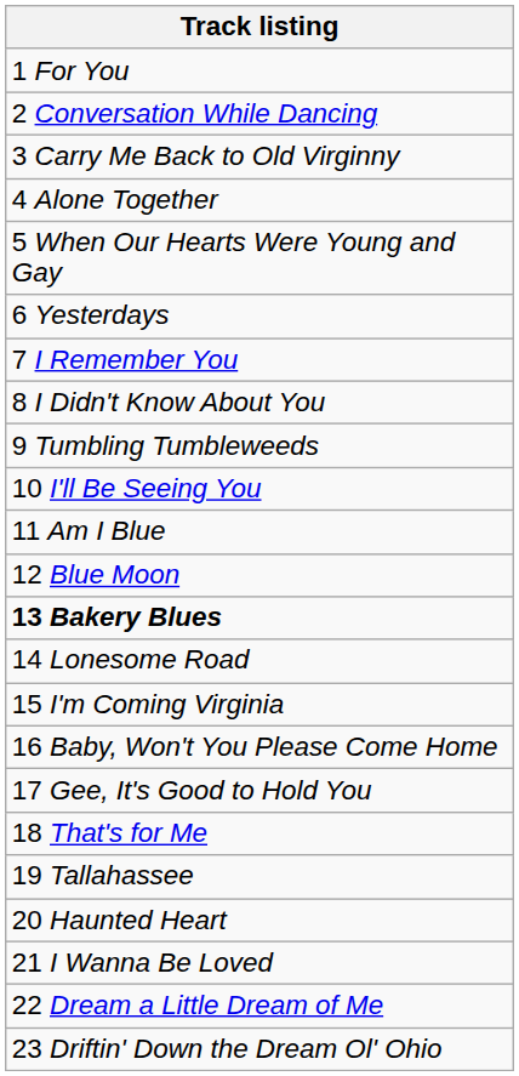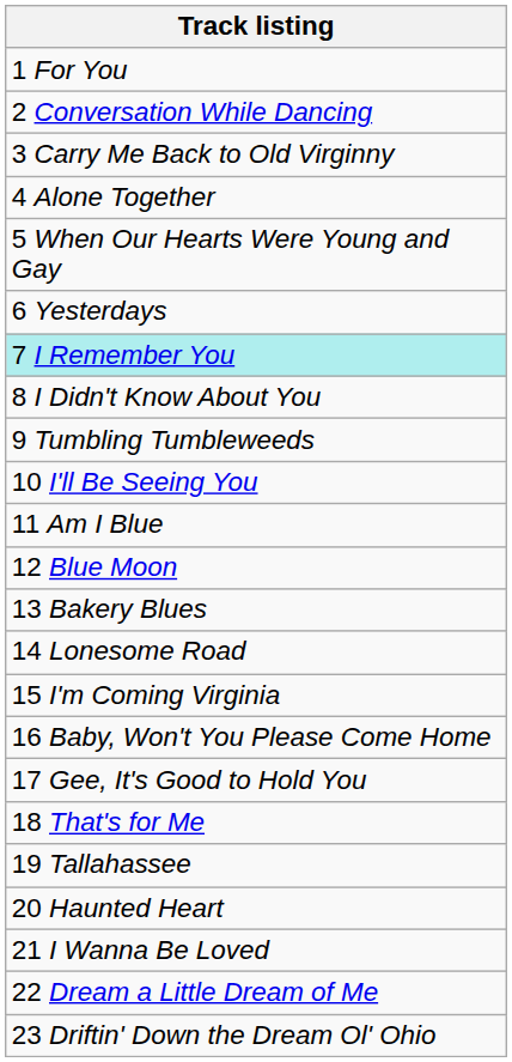row 8 | column 1: no background -> paleturquoise background
row 14 | column 1: bold -> normal
